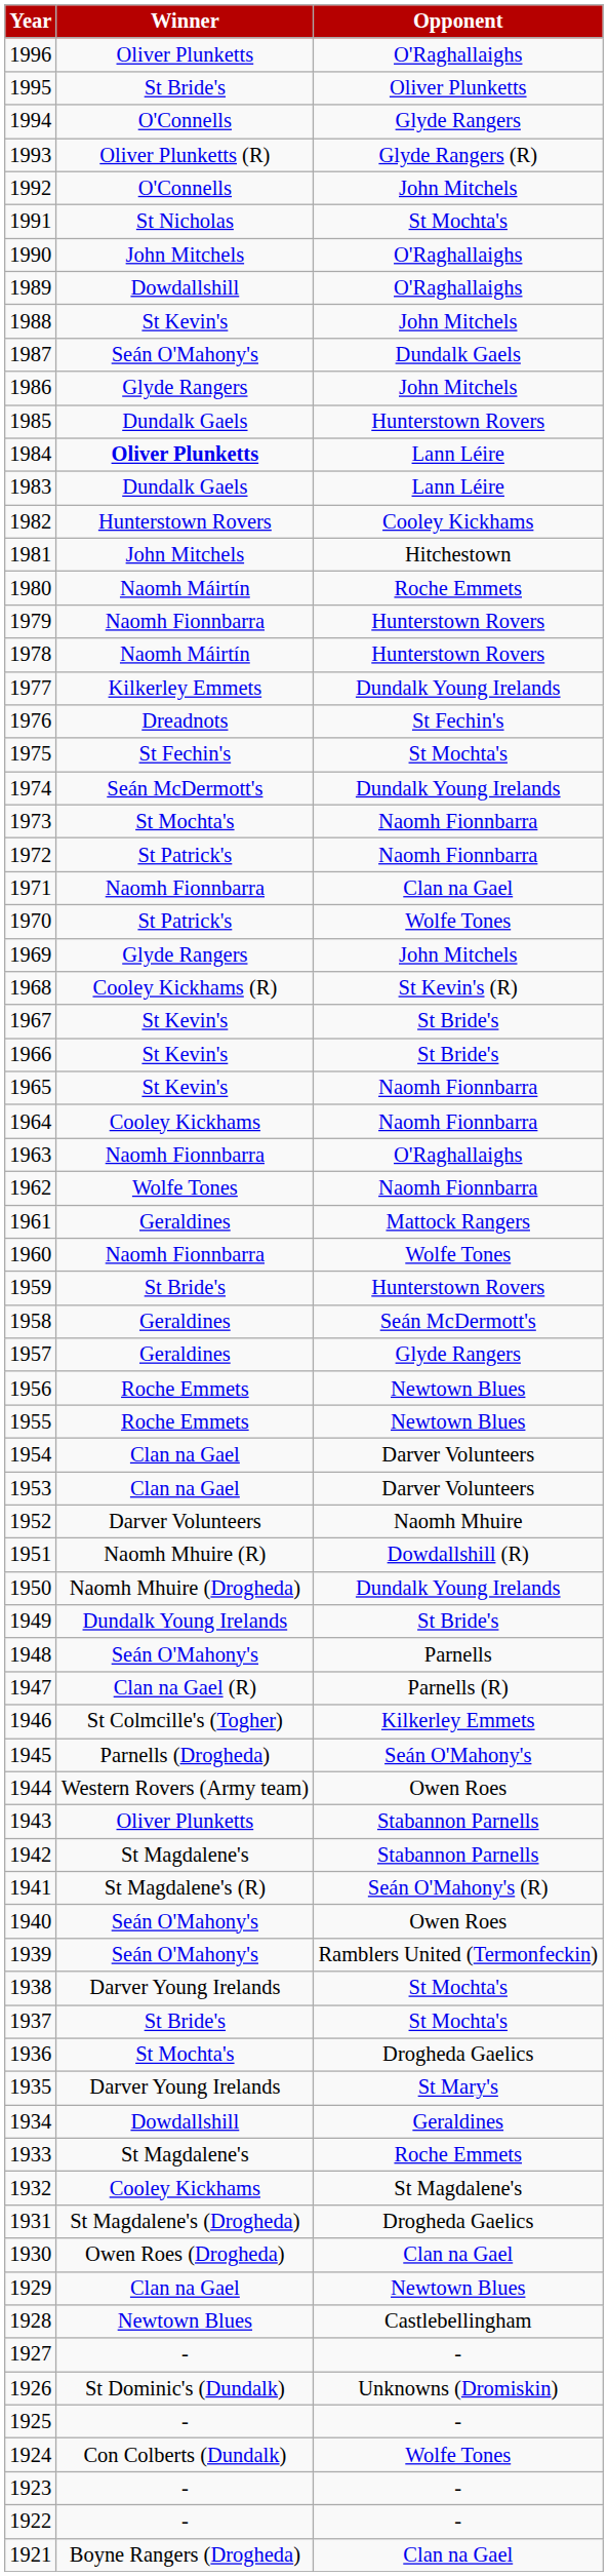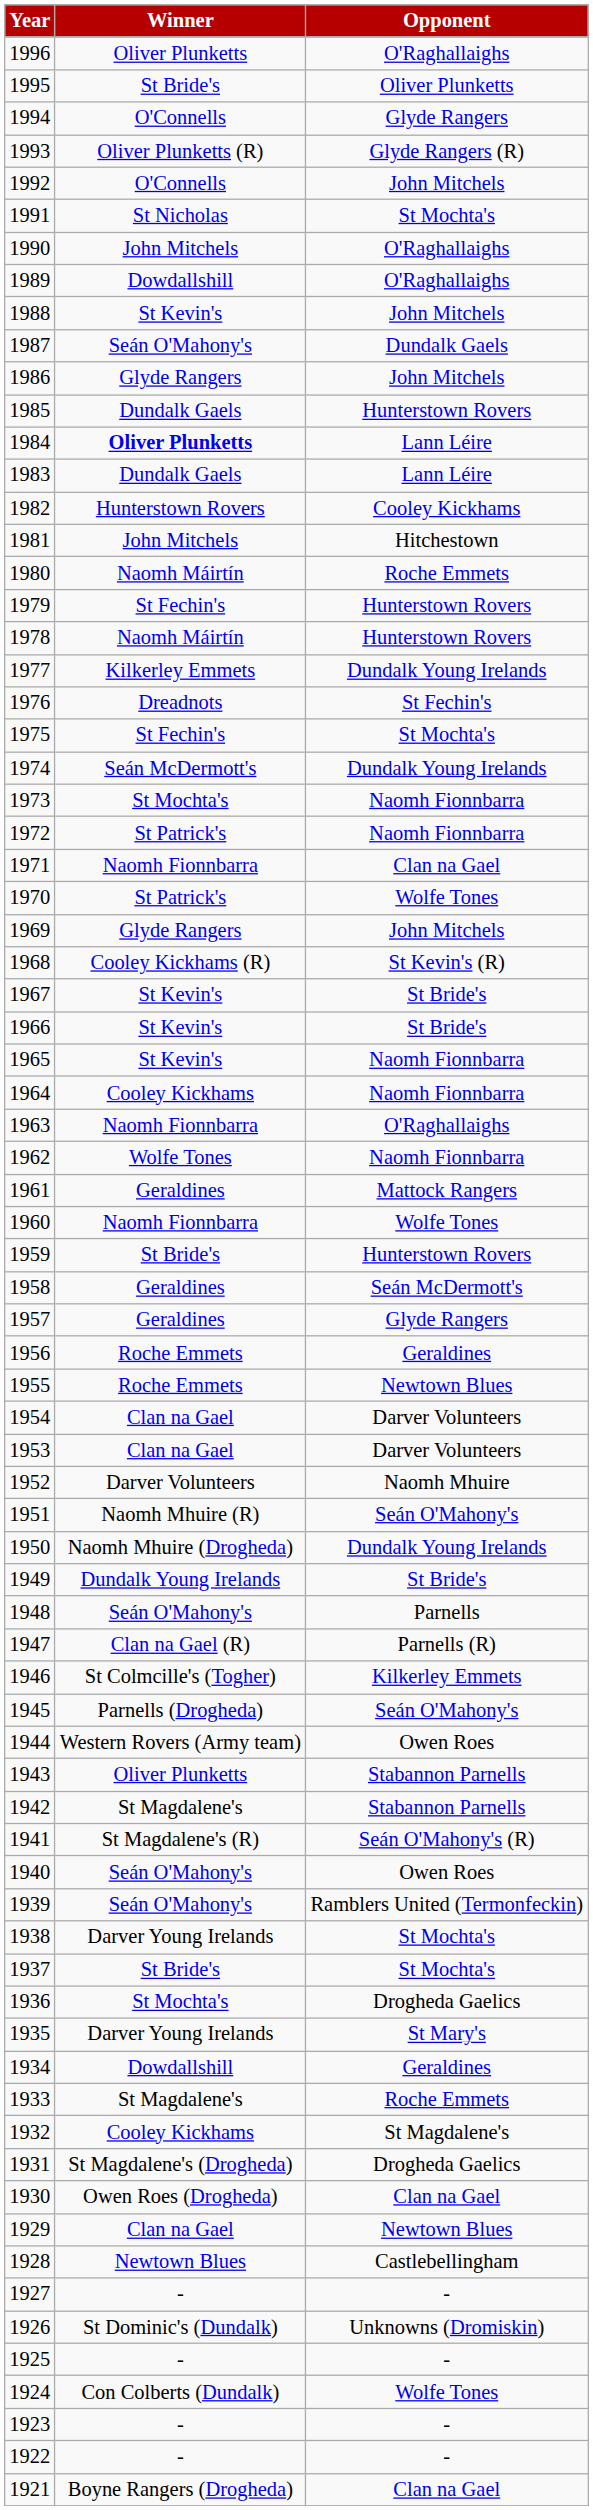1979 | Winner: Naomh Fionnbarra -> St Fechin's
1956 | Opponent: Newtown Blues -> Geraldines
1951 | Opponent: Dowdallshill (R) -> Seán O'Mahony's
